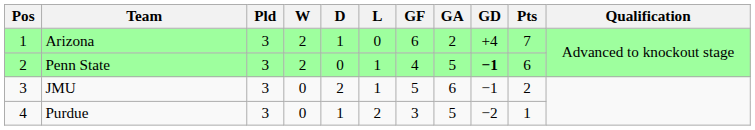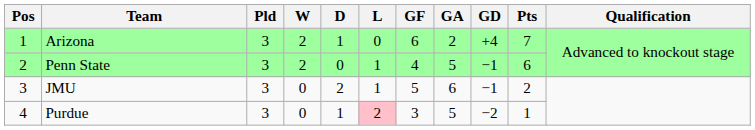Penn State | GD: bold -> normal
Purdue | L: no background -> pink background
